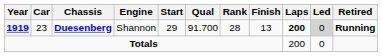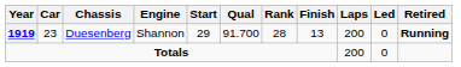1919 | Chassis: bold -> normal
1919 | Laps: bold -> normal
1919 | Led: lightgrey background -> no background
